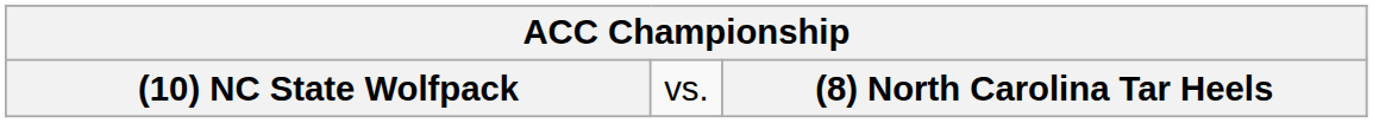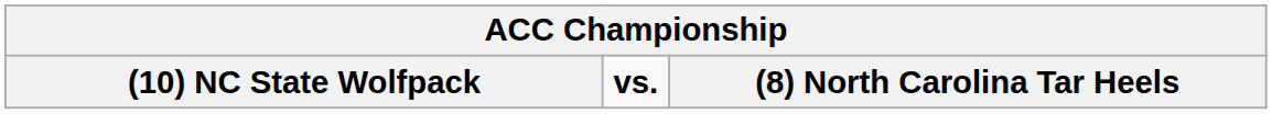(10) NC State Wolfpack | column 2: normal -> bold
